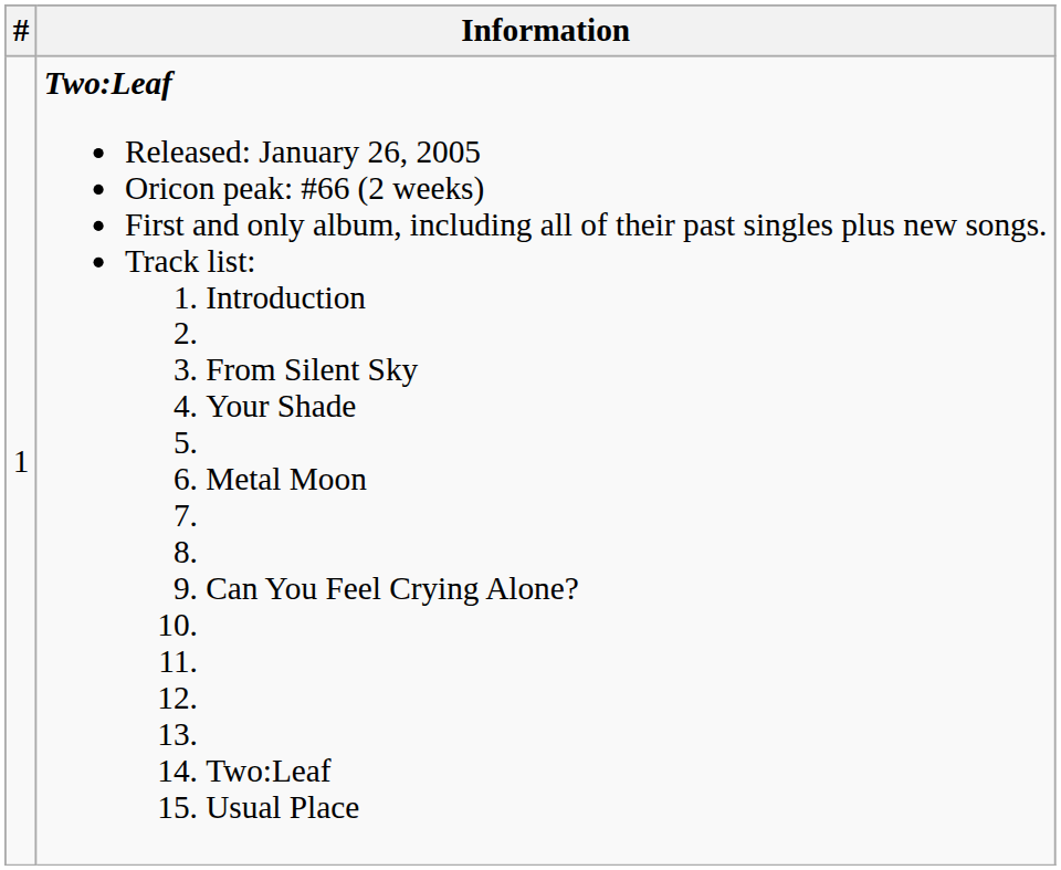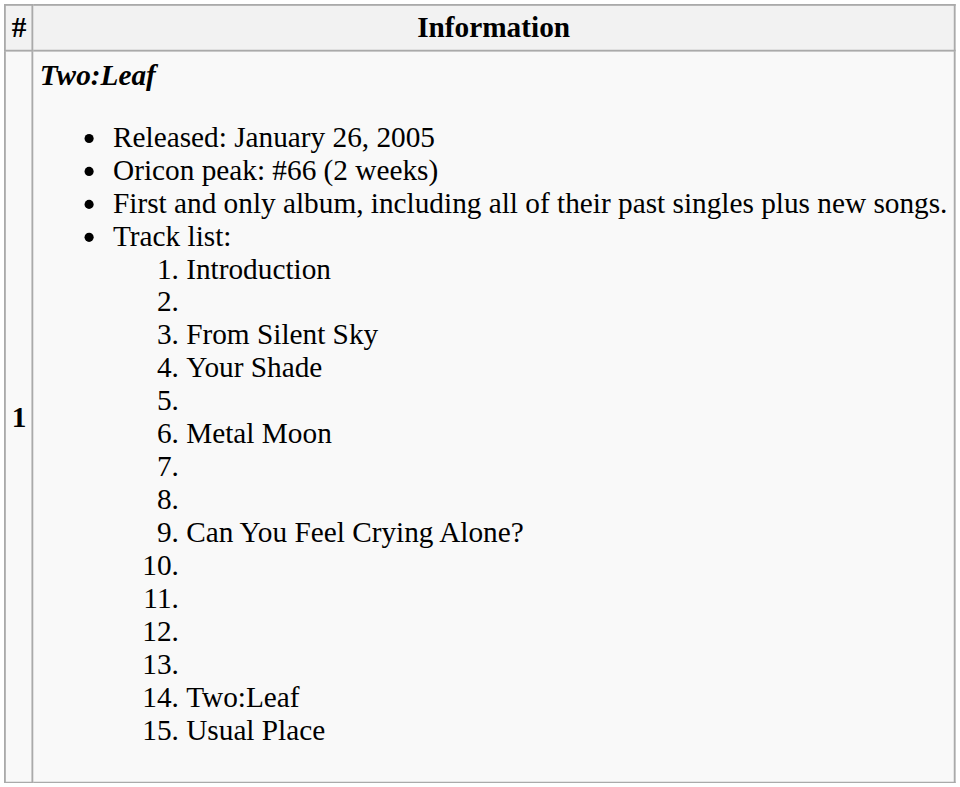row 2 | #: normal -> bold
